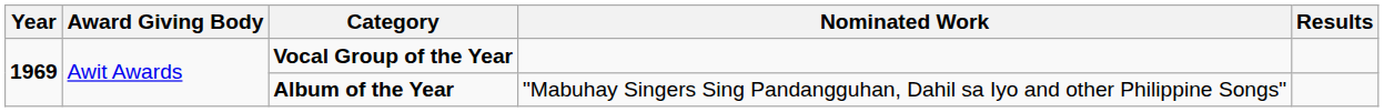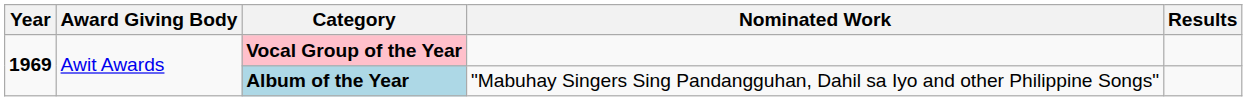Vocal Group of the Year | Category: no background -> pink background
Album of the Year | Category: no background -> lightblue background
